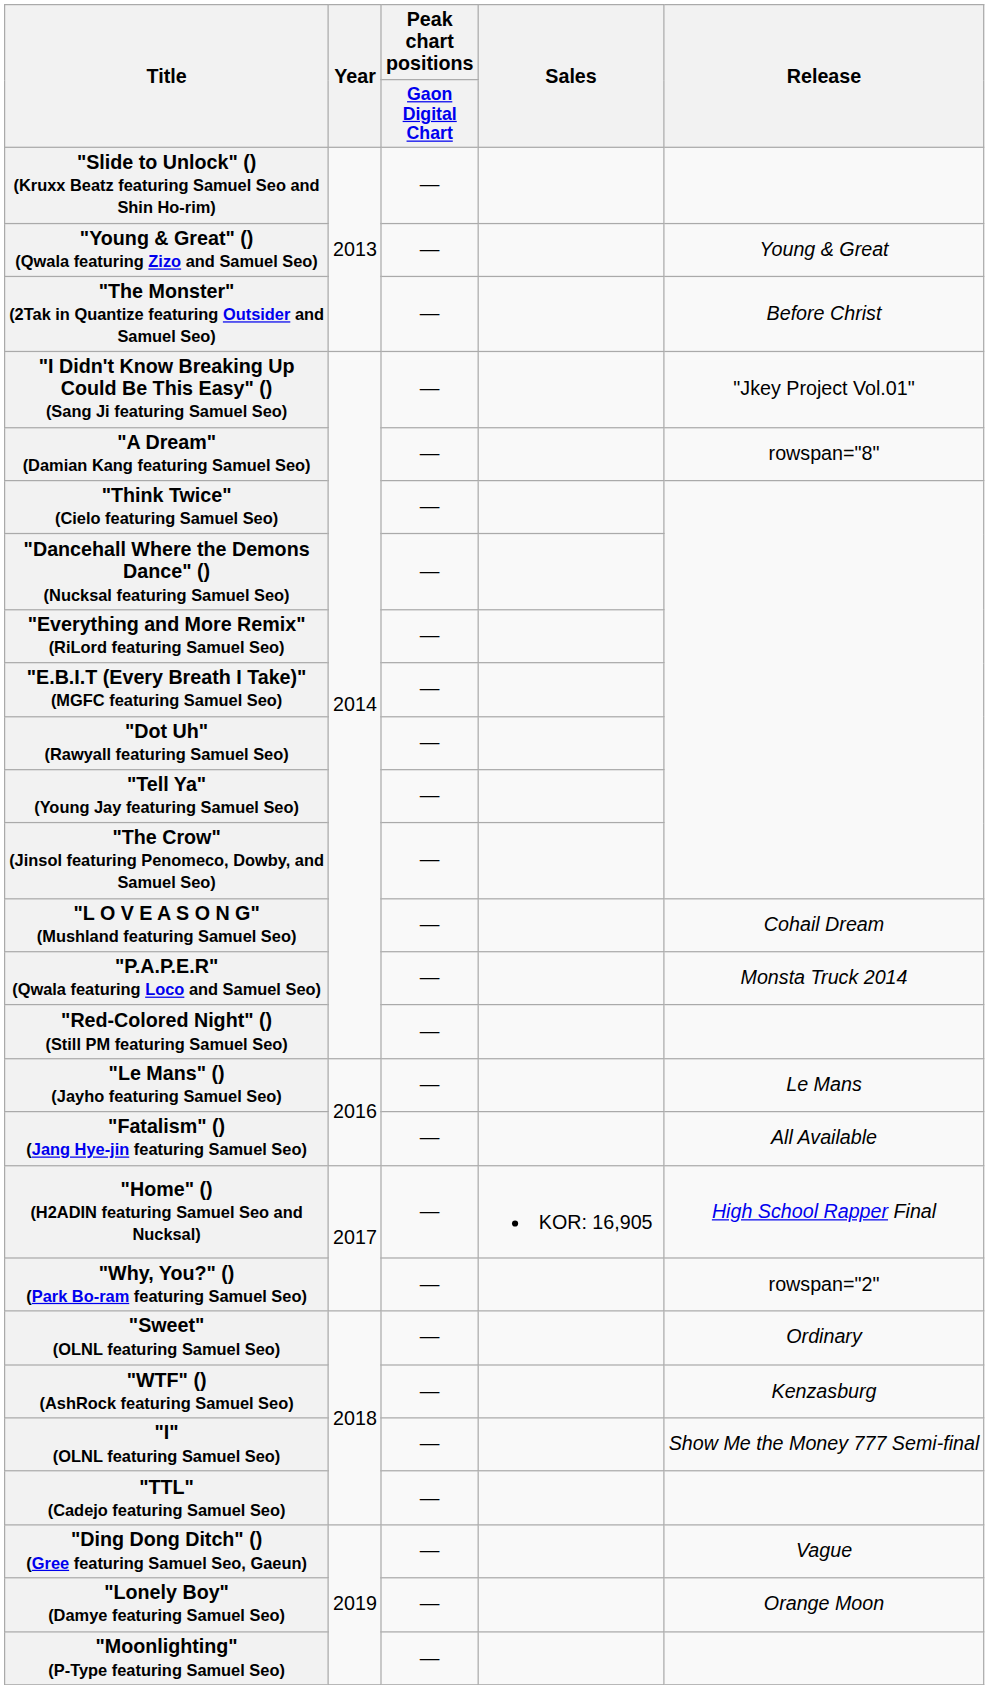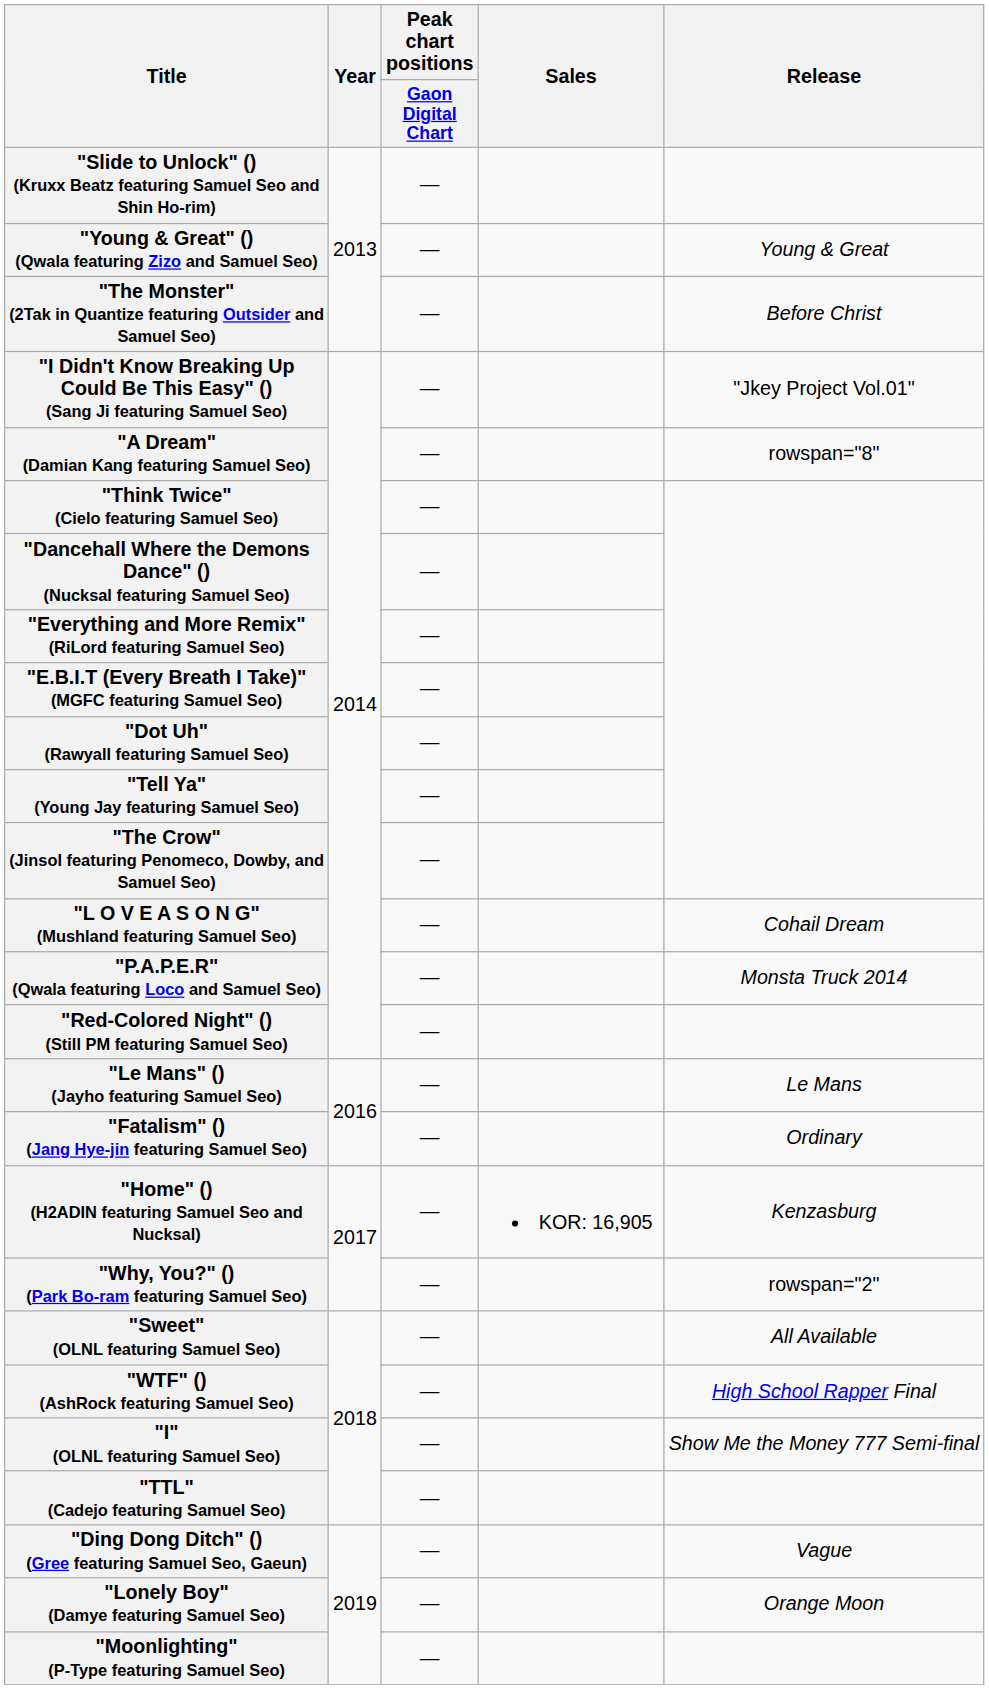"Fatalism" () (Jang Hye-jin featuring Samuel Seo) | Release: All Available -> Ordinary
"Home" () (H2ADIN featuring Samuel Seo and Nucksal) | Release: High School Rapper Final -> Kenzasburg
"Sweet" (OLNL featuring Samuel Seo) | Release: Ordinary -> All Available
"WTF" () (AshRock featuring Samuel Seo) | Release: Kenzasburg -> High School Rapper Final
